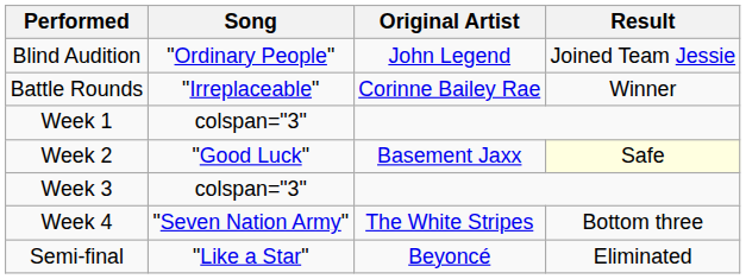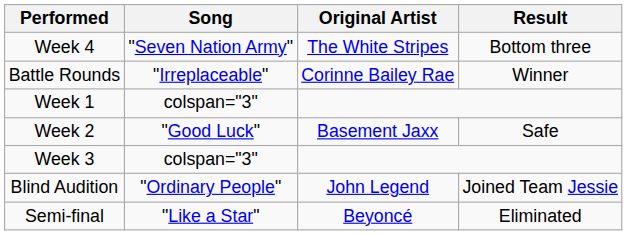rows swapped: Blind Audition <-> Week 4
Week 2 | Result: lightyellow background -> no background
